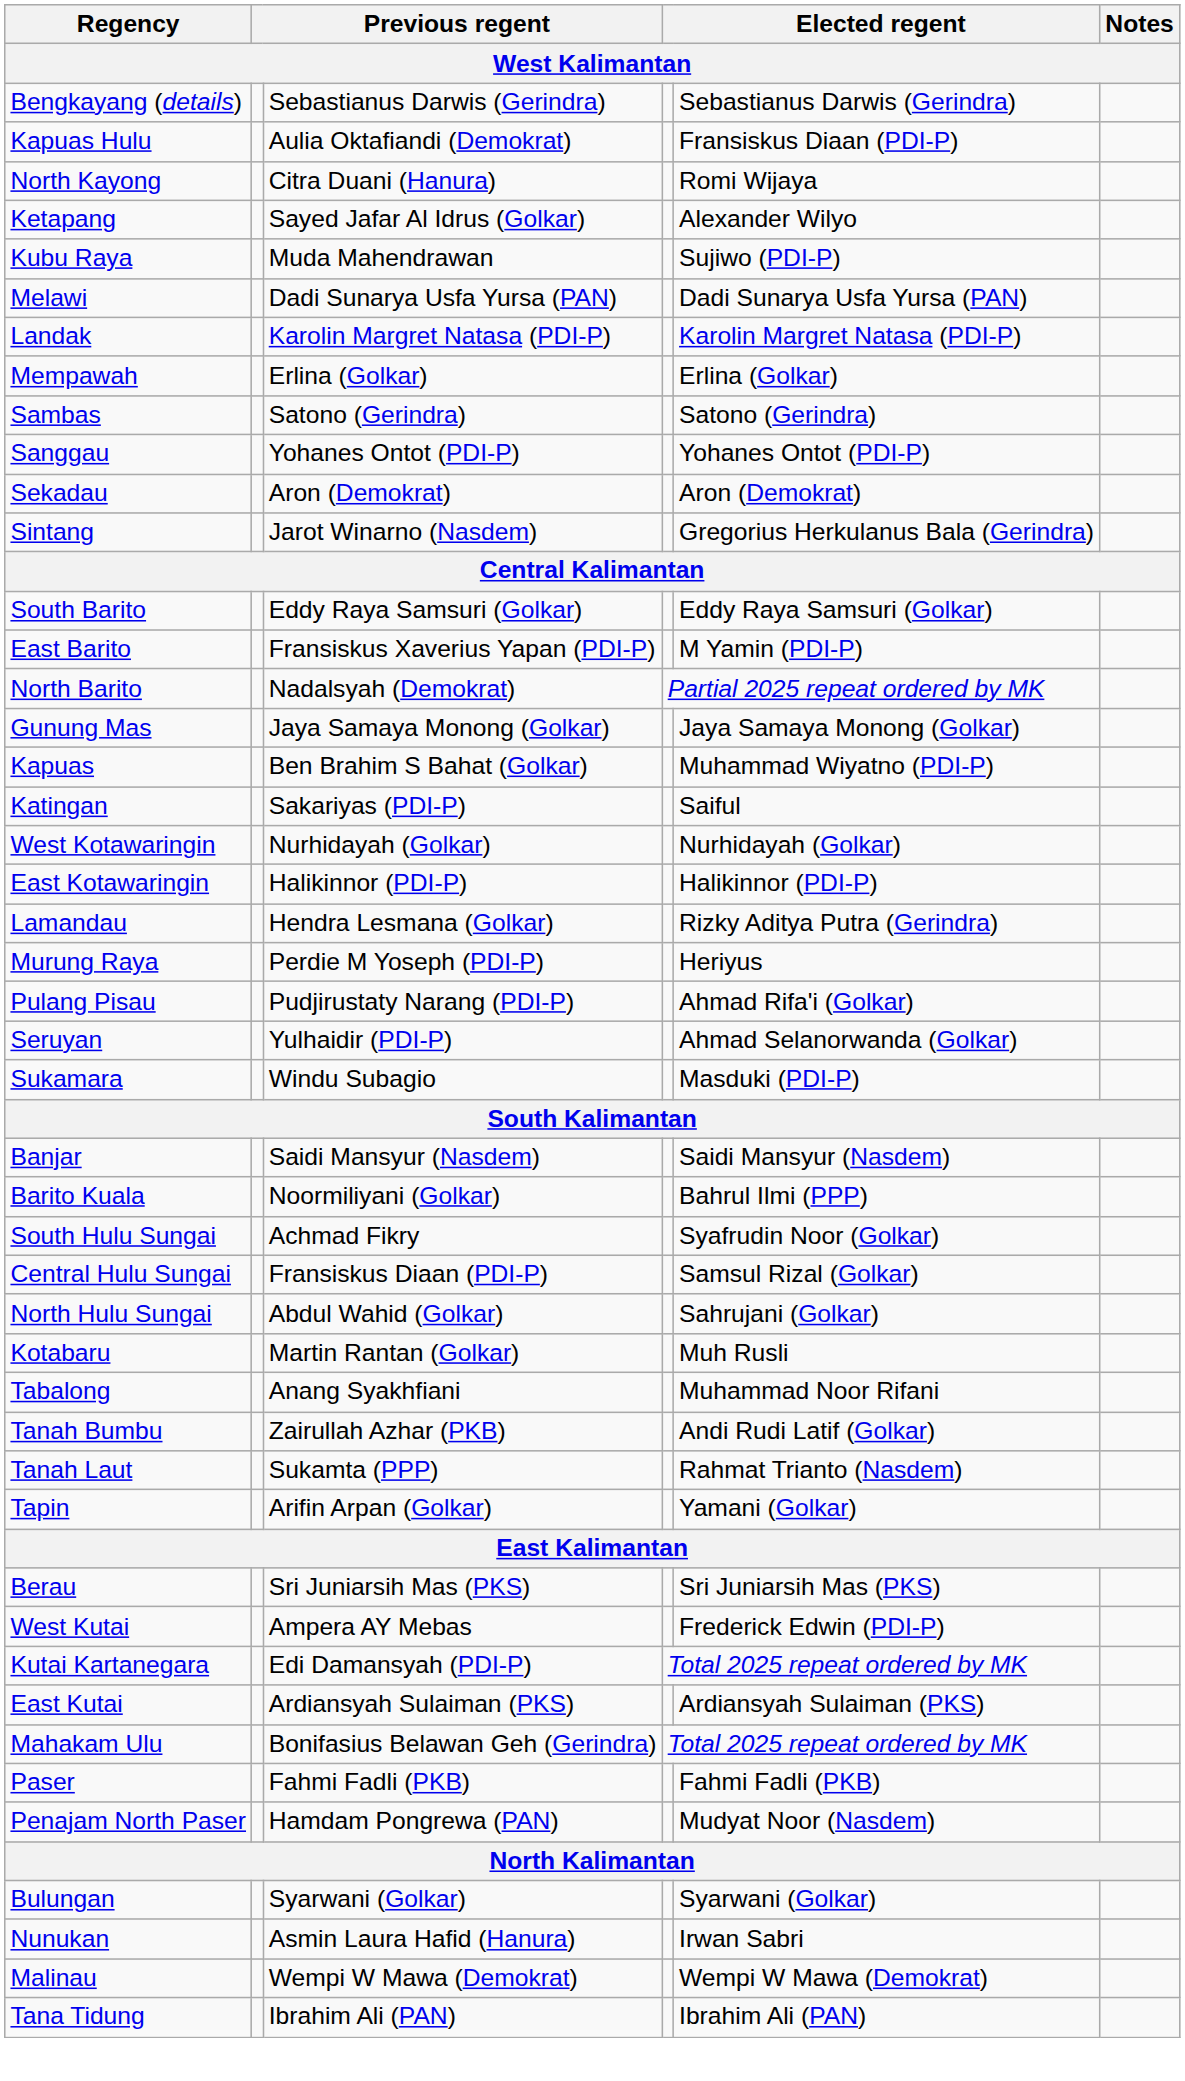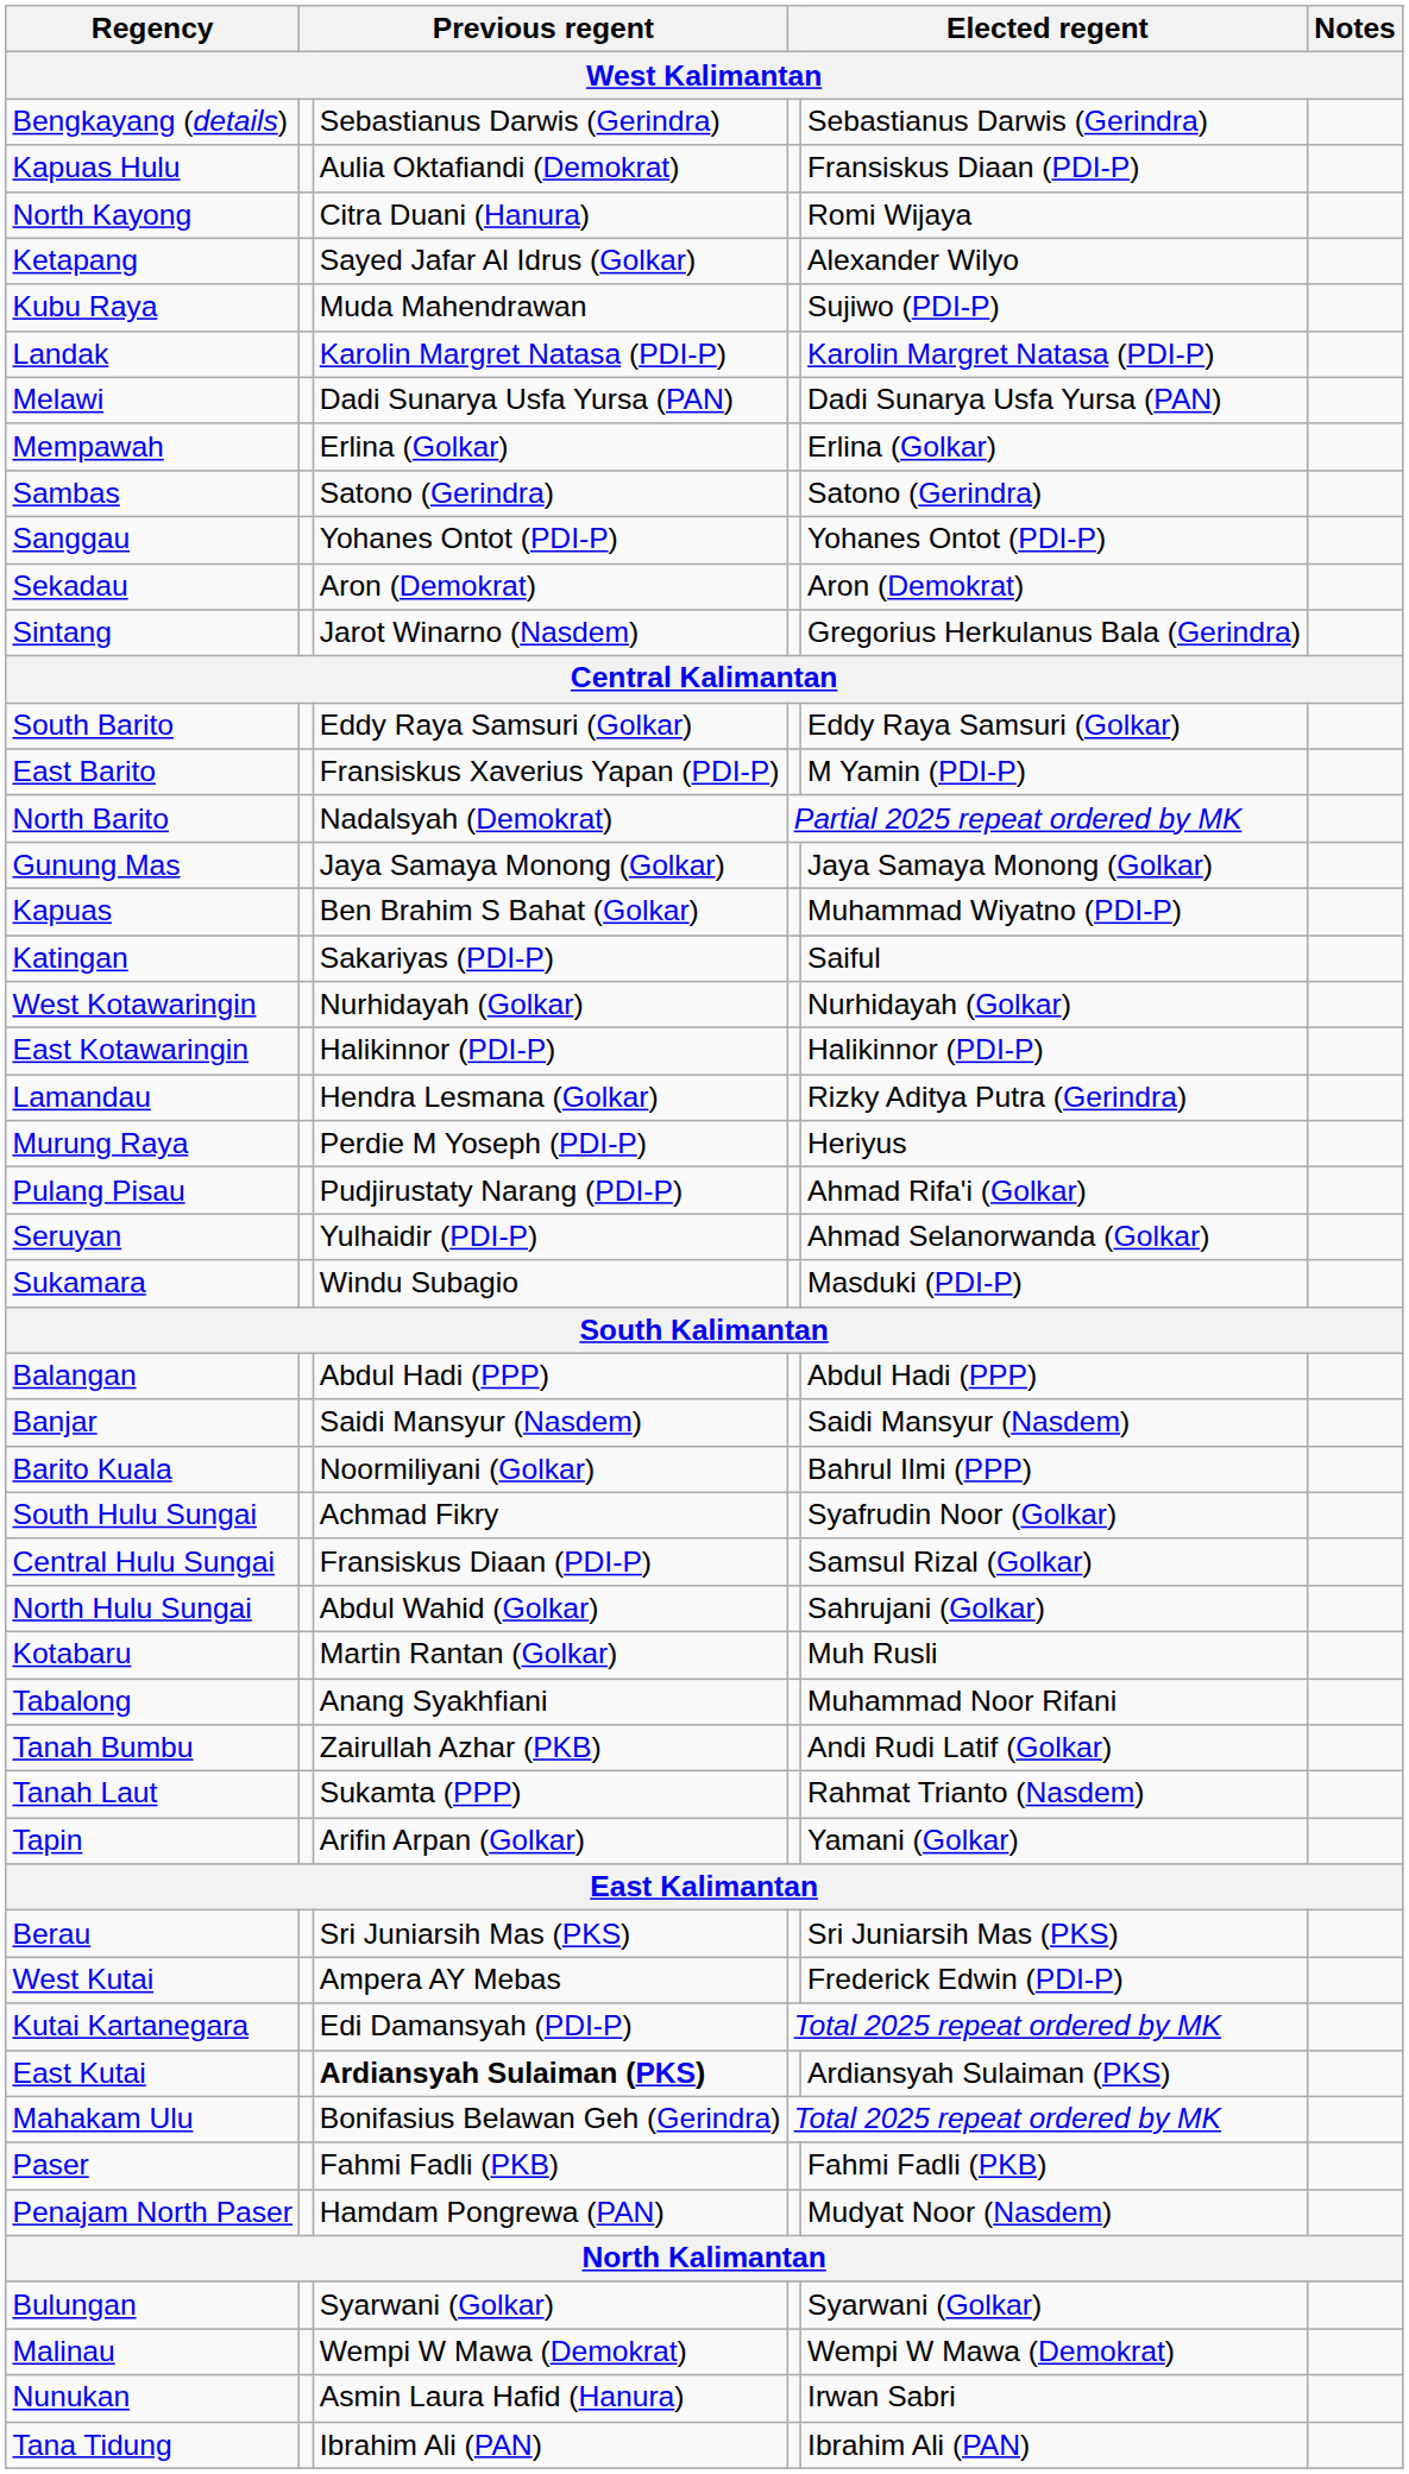rows swapped: Landak <-> Melawi
+ row: Balangan | Abdul Hadi (PPP) | Abdul Hadi (PPP)
East Kutai | column 3: normal -> bold
rows swapped: Malinau <-> Nunukan
